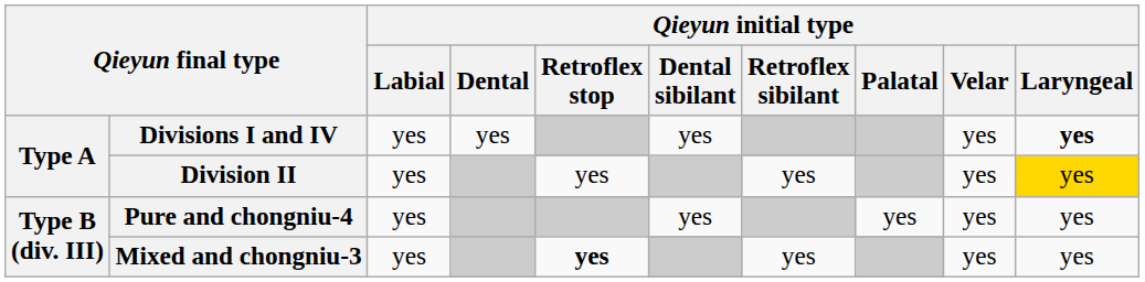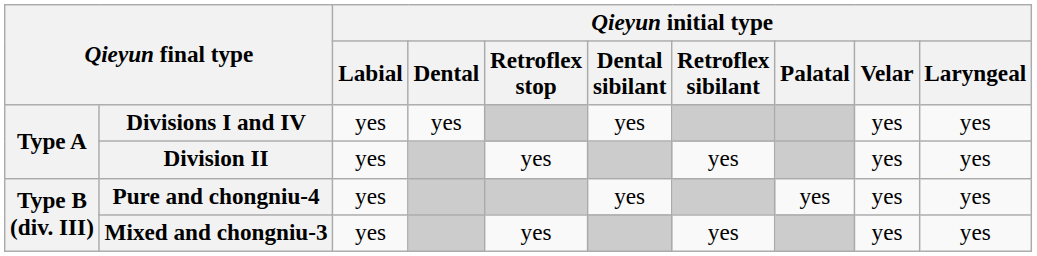Divisions I and IV | Qieyun initial type / Laryngeal: bold -> normal
Division II | Qieyun initial type / Laryngeal: gold background -> no background
Mixed and chongniu-3 | Qieyun initial type / Retroflex stop: bold -> normal
